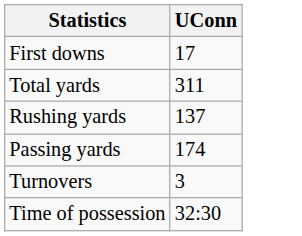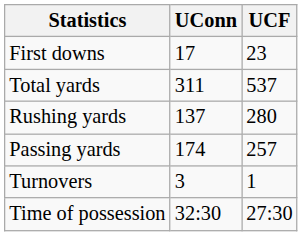+ column: UCF | 23 | 537 | 280 | 257 | 1 | 27:30
